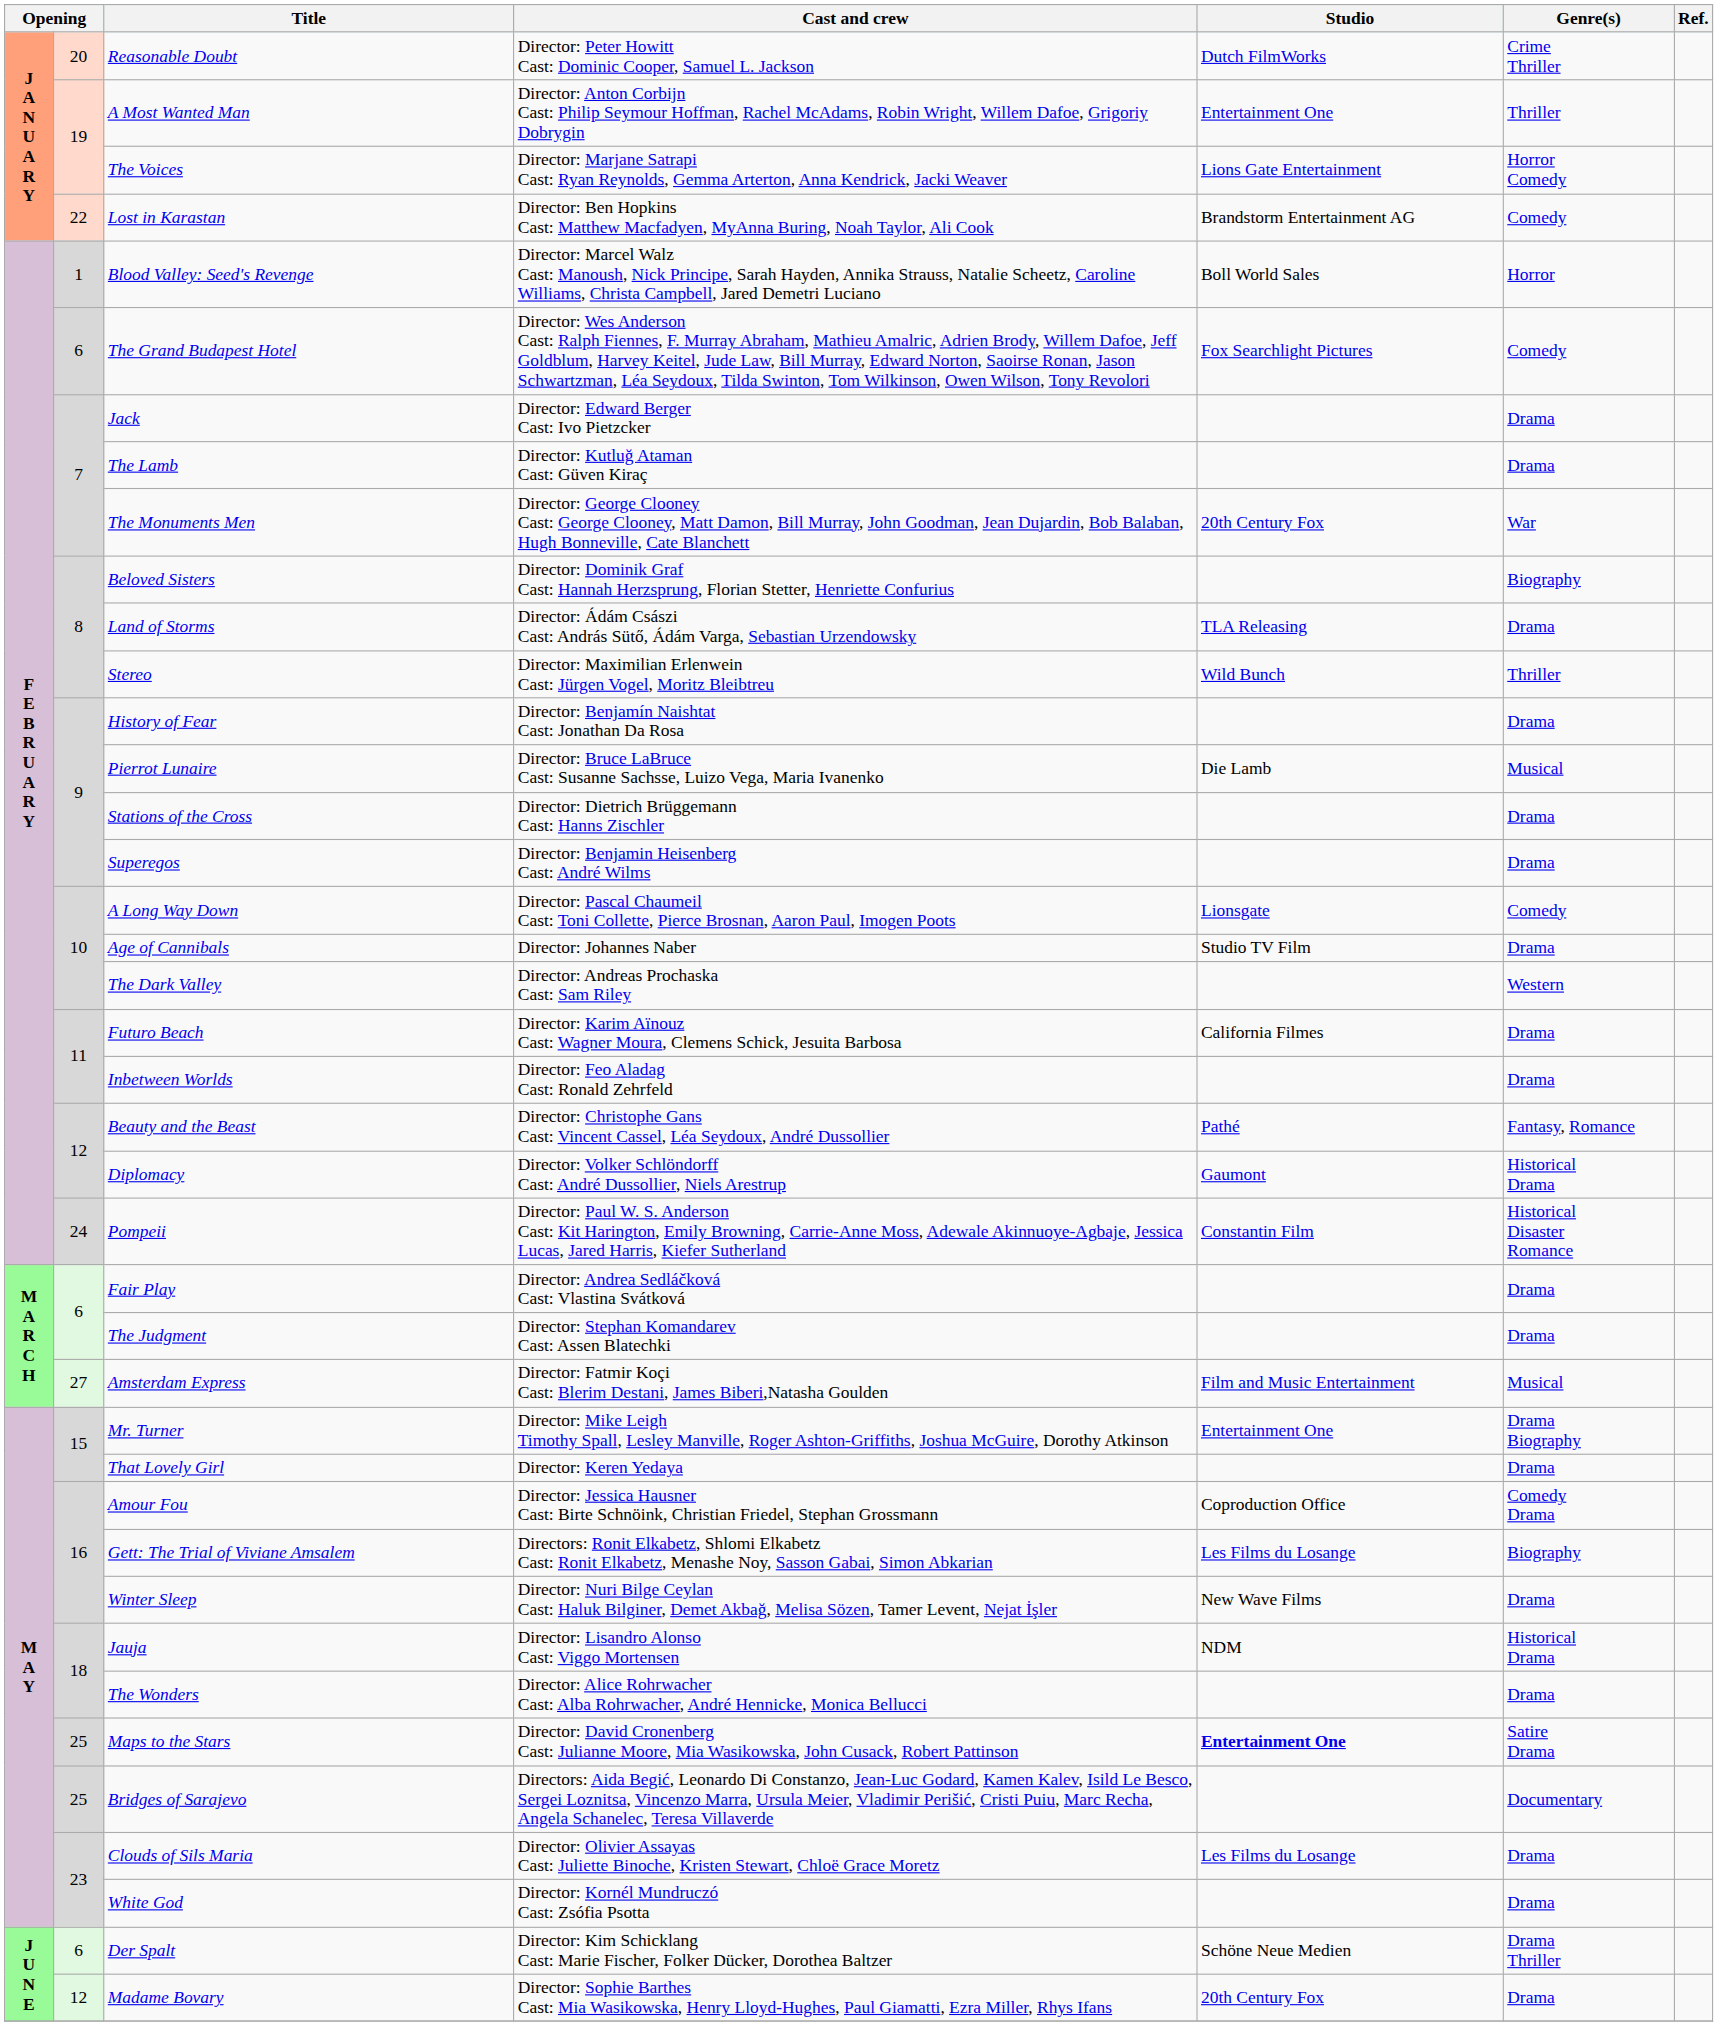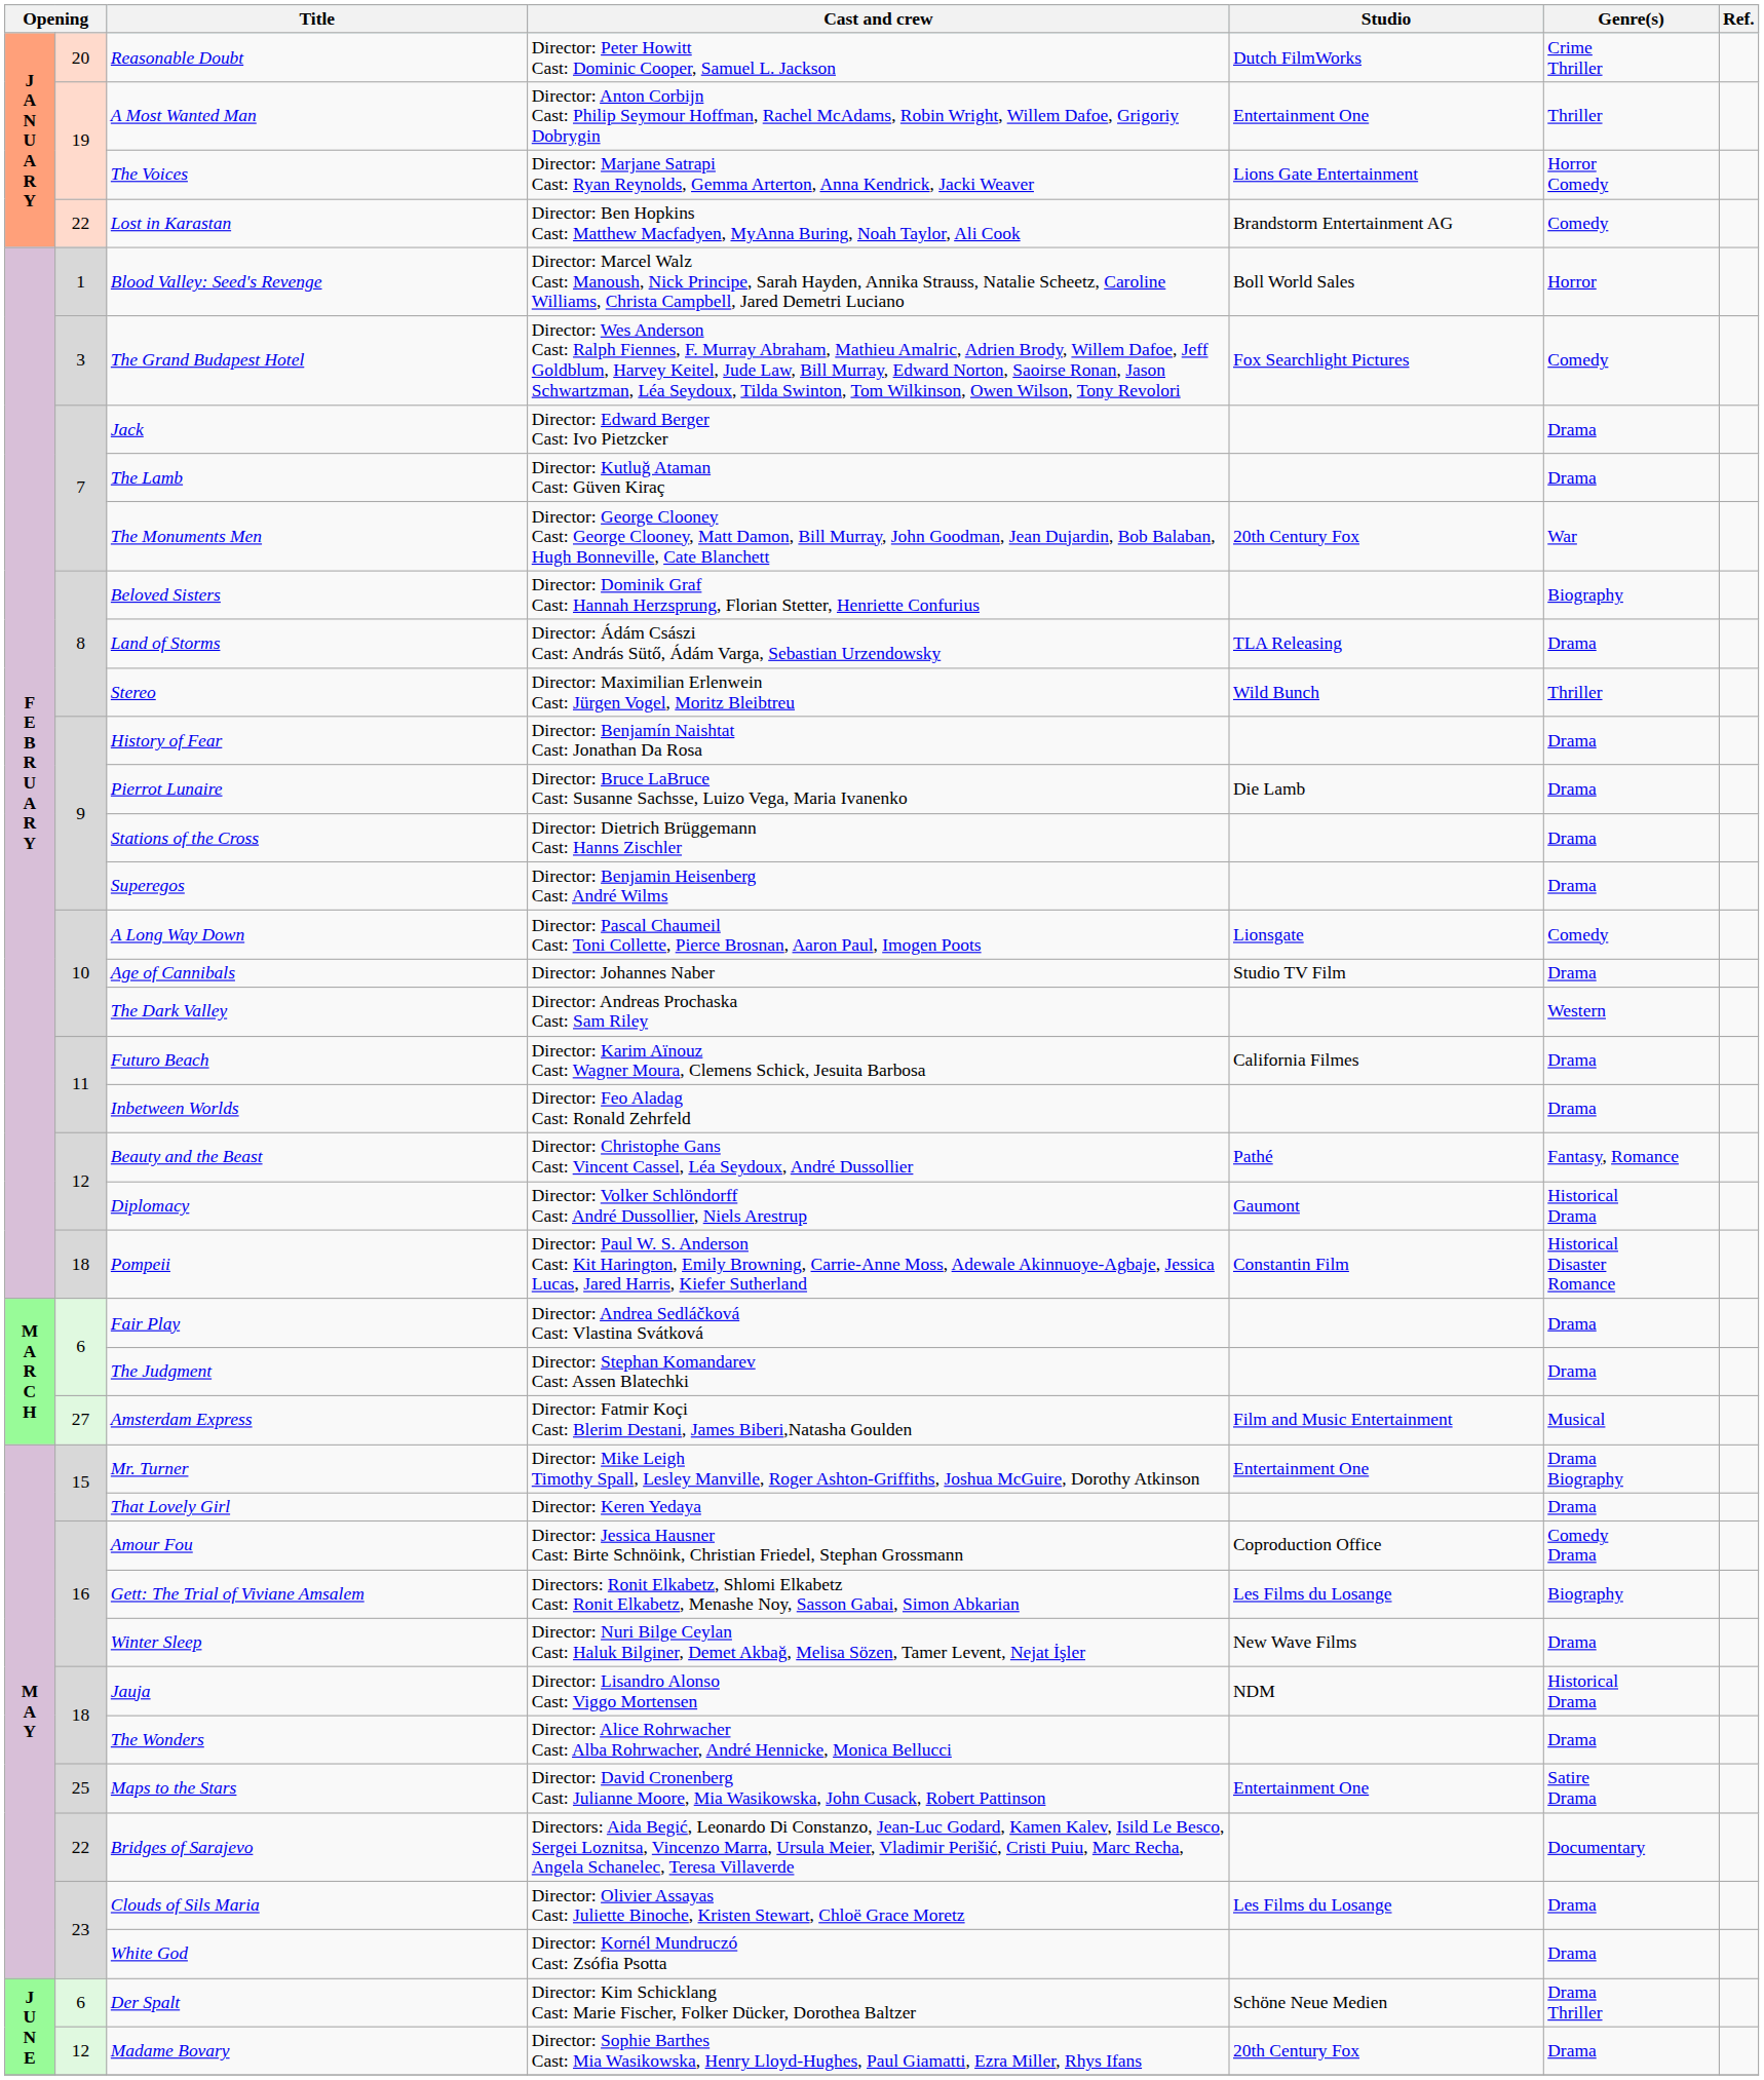The Grand Budapest Hotel | column 2: 6 -> 3
Pierrot Lunaire | Genre(s): Musical -> Drama
Pompeii | column 2: 24 -> 18
Maps to the Stars | Studio: bold -> normal
Bridges of Sarajevo | column 2: 25 -> 22
